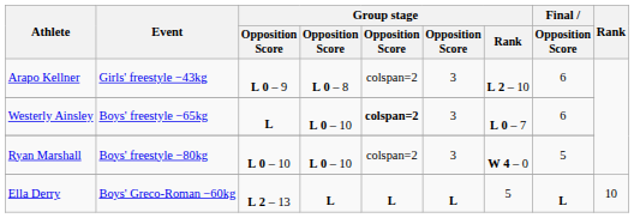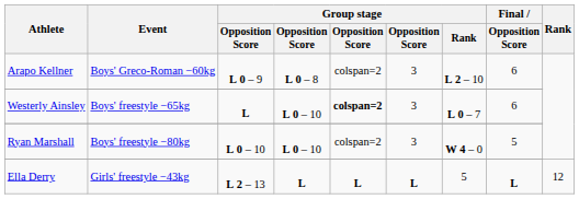Arapo Kellner | Event: Girls' freestyle −43kg -> Boys' Greco-Roman −60kg
Ella Derry | Event: Boys' Greco-Roman −60kg -> Girls' freestyle −43kg
Ella Derry | Rank: 10 -> 12
